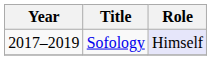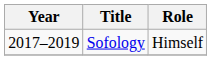Sofology | Role: lavender background -> no background
